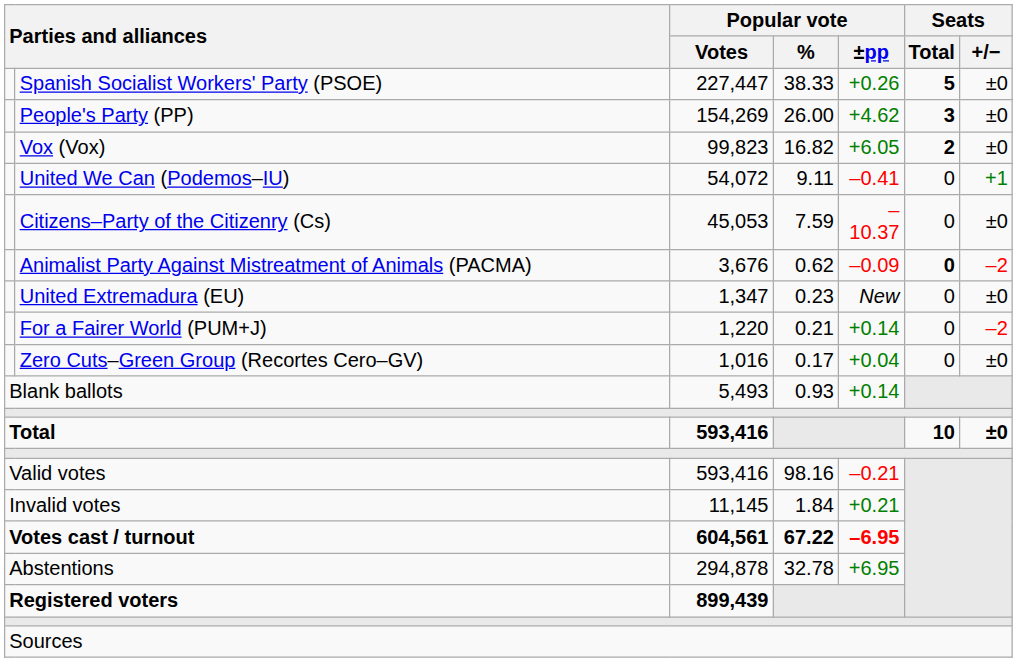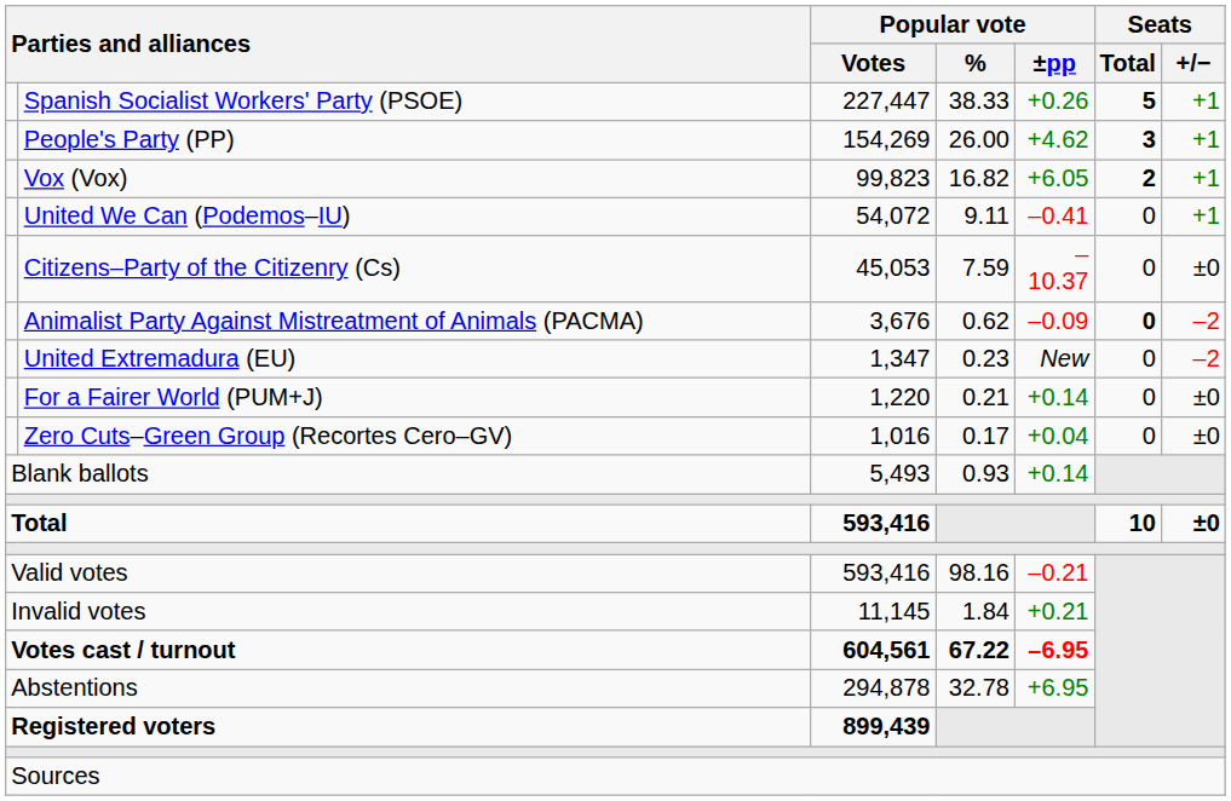Spanish Socialist Workers' Party (PSOE) | Seats / +/−: ±0 -> +1
People's Party (PP) | Seats / +/−: ±0 -> +1
Vox (Vox) | Seats / +/−: ±0 -> +1
United Extremadura (EU) | Seats / +/−: ±0 -> –2
For a Fairer World (PUM+J) | Seats / +/−: –2 -> ±0
